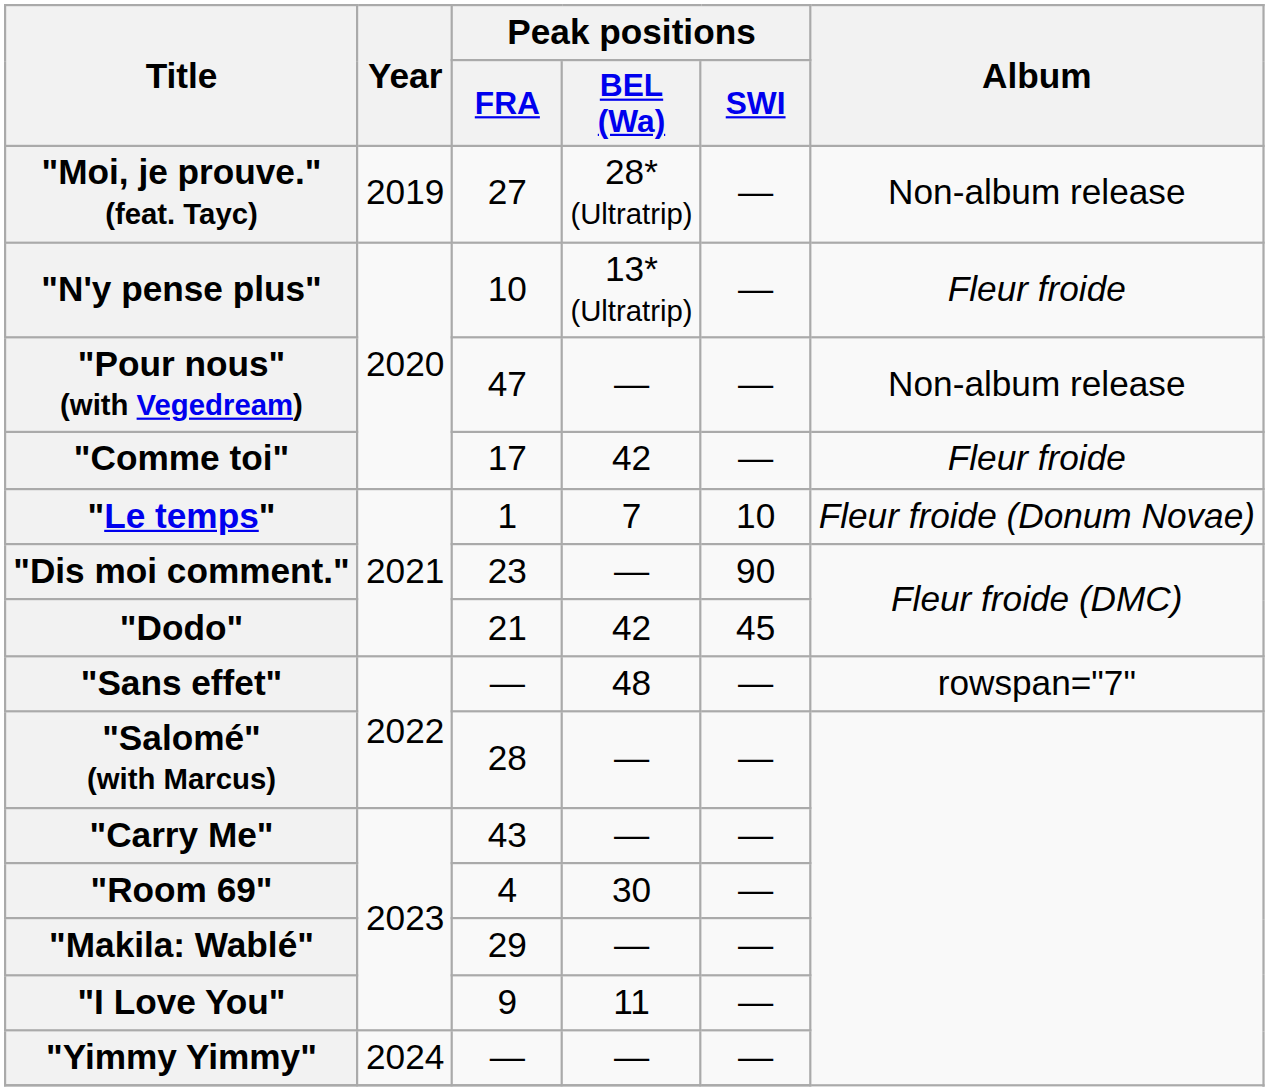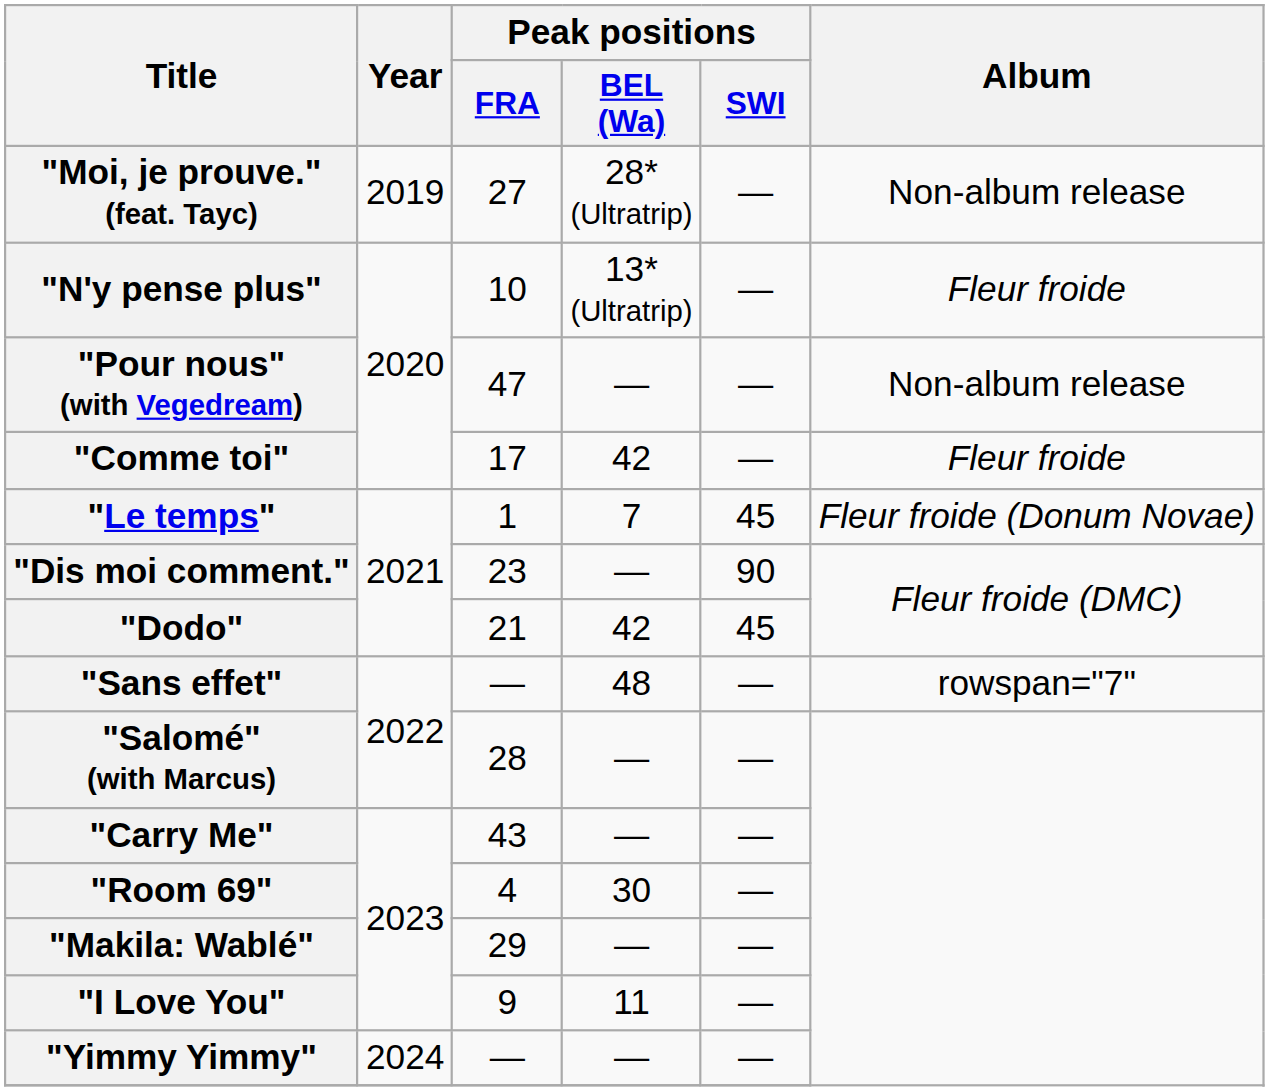"Le temps" | Peak positions / SWI: 10 -> 45
